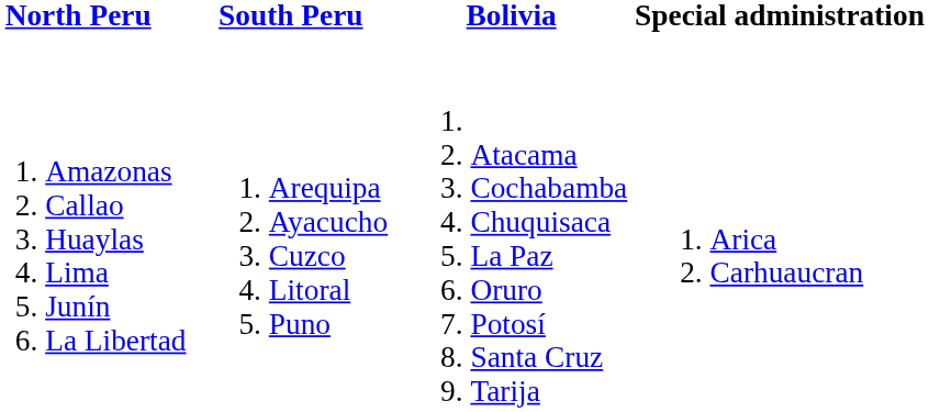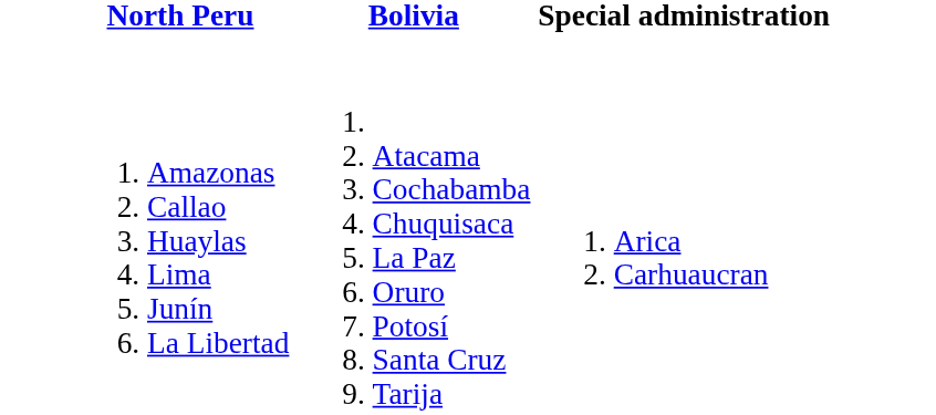- column: South Peru | Arequipa Ayacucho Cuzco Litoral Puno
